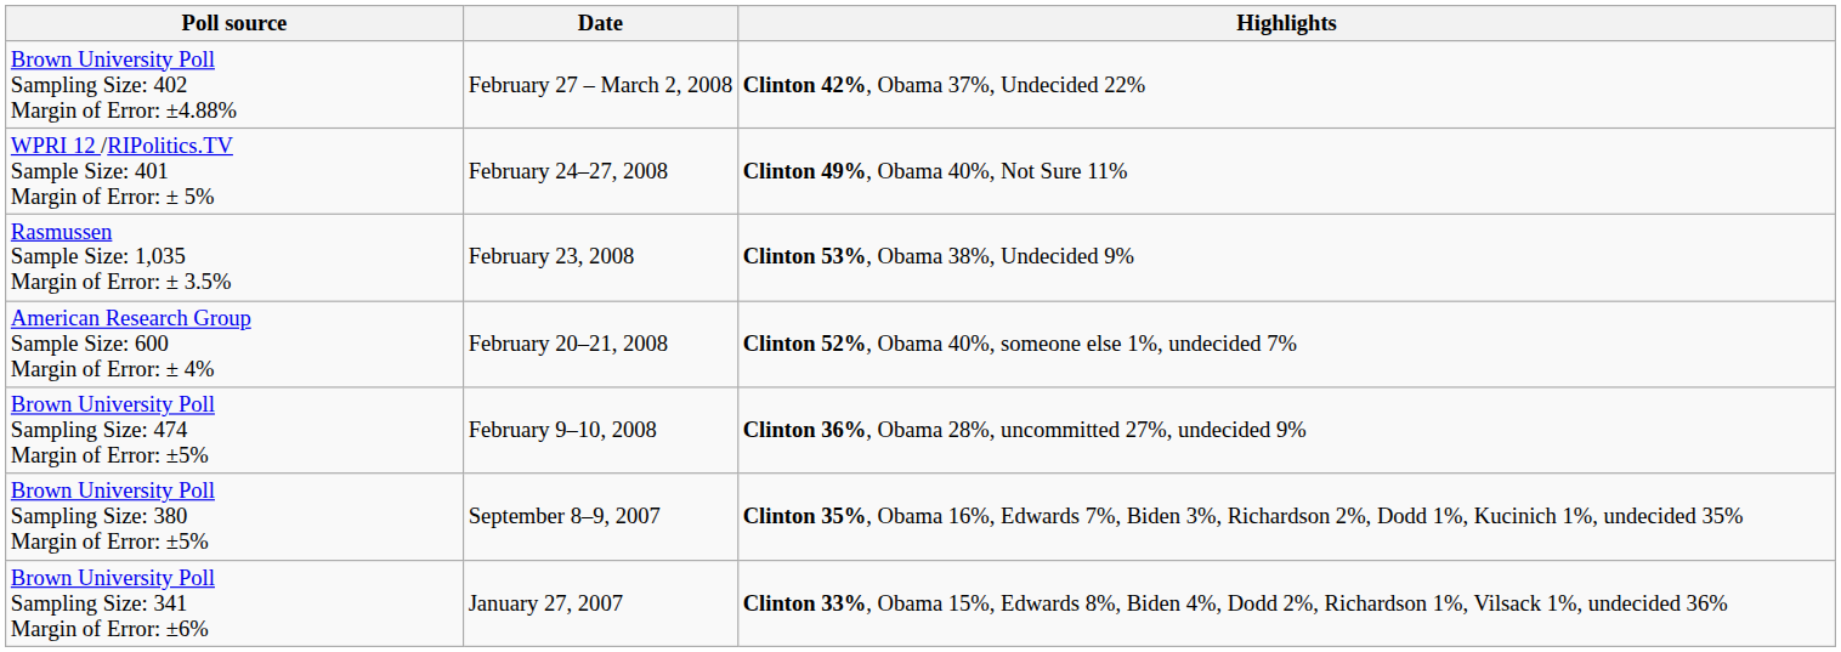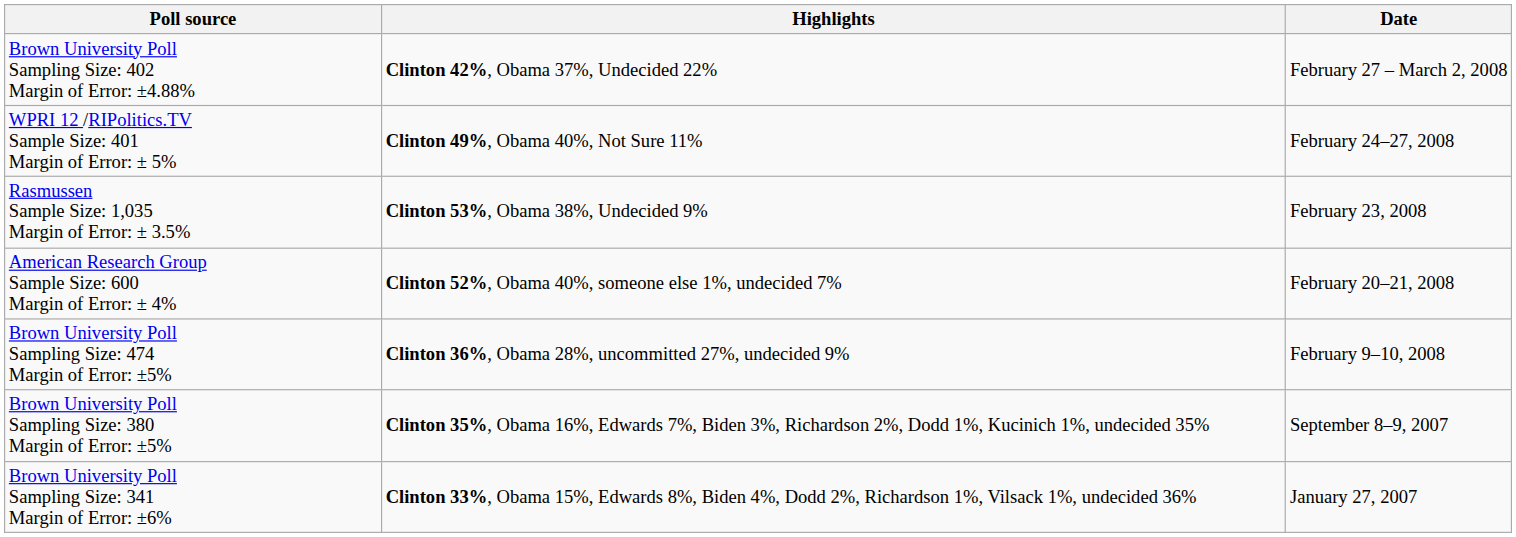columns swapped: Date <-> Highlights
